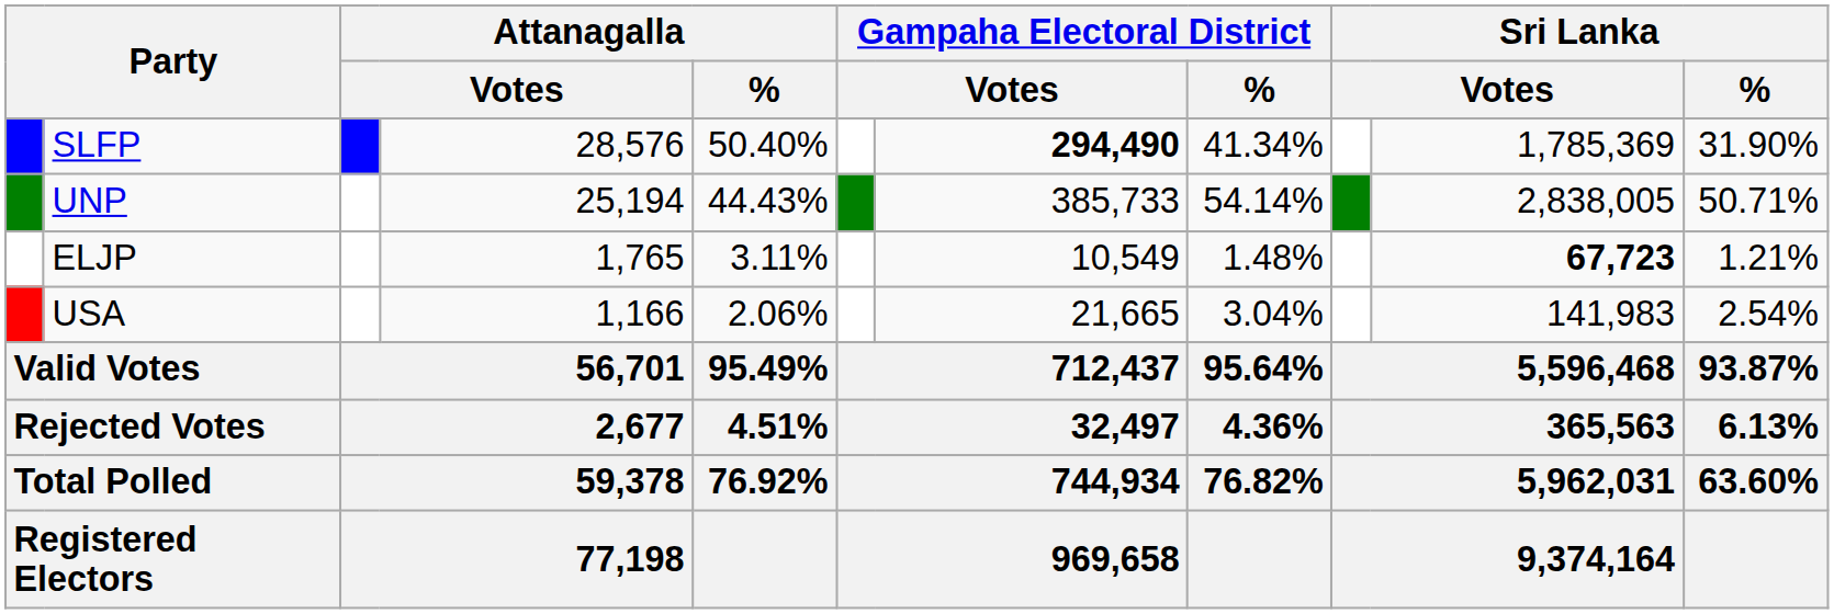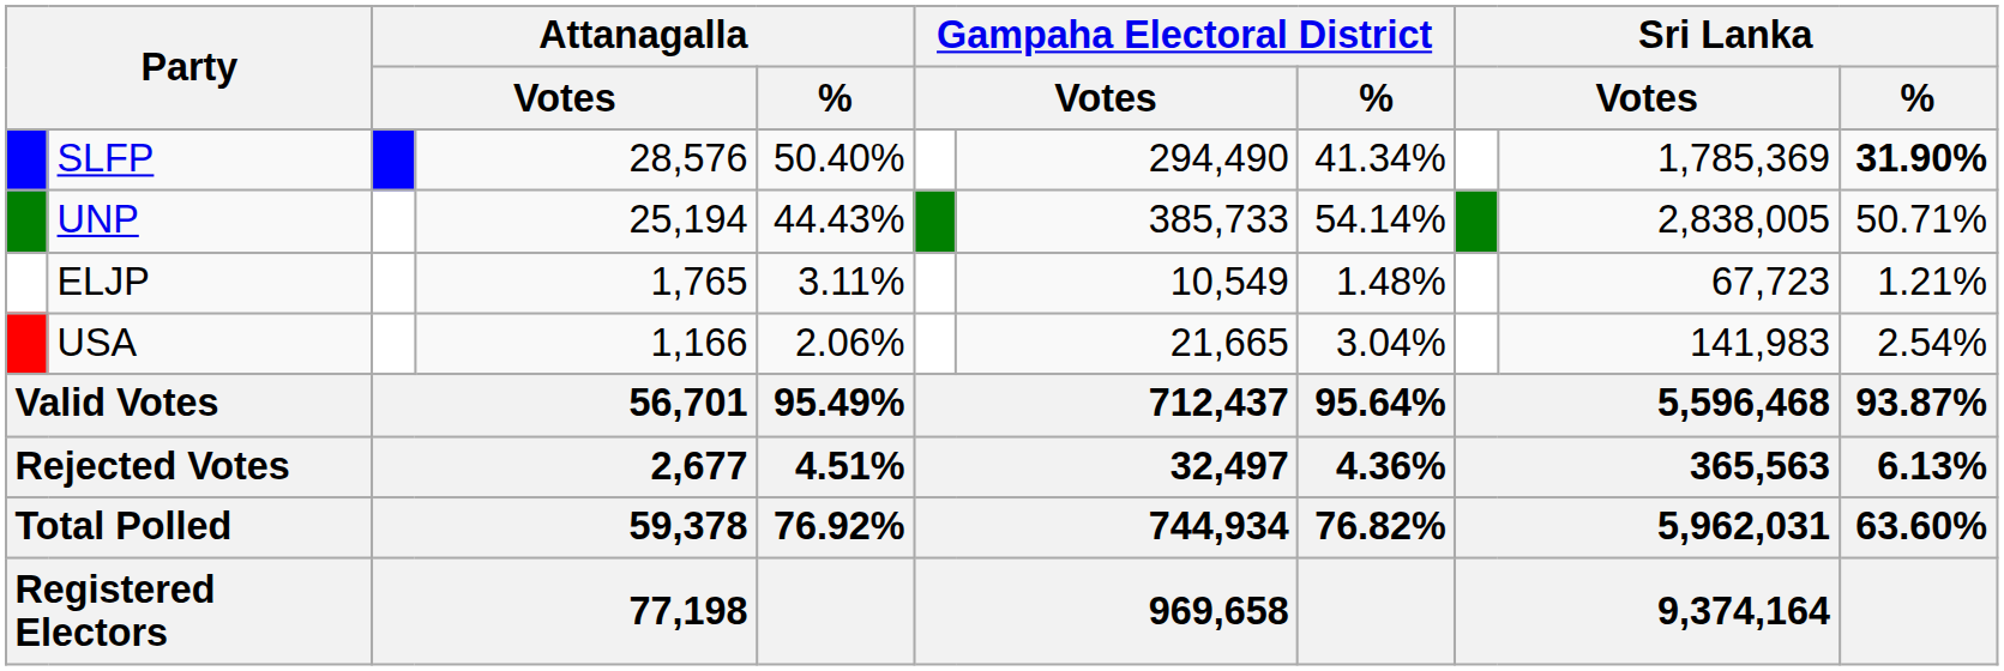SLFP | column 7: bold -> normal
SLFP | Sri Lanka / %: normal -> bold
ELJP | column 10: bold -> normal
